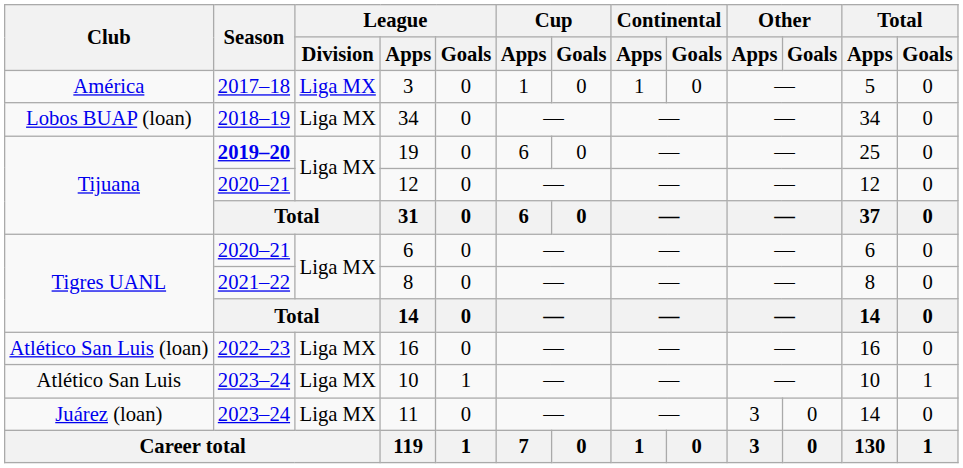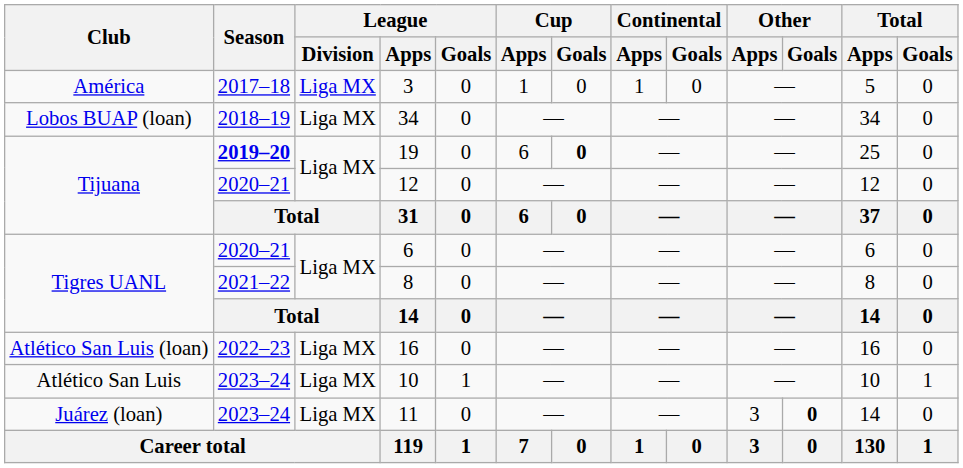19 | Cup / Goals: normal -> bold
11 | Other / Goals: normal -> bold
